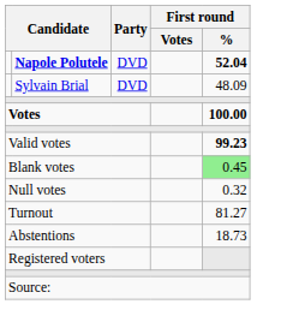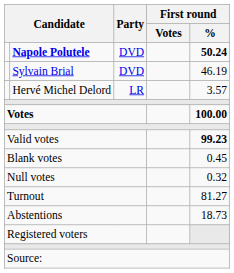Napole Polutele | First round / %: 52.04 -> 50.24
Sylvain Brial | First round / %: 48.09 -> 46.19
+ row: Hervé Michel Delord | LR | 3.57
Blank votes | First round / %: lightgreen background -> no background
